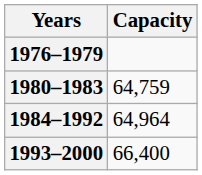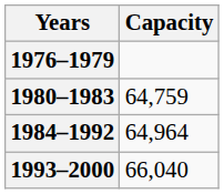1993–2000 | Capacity: 66,400 -> 66,040
